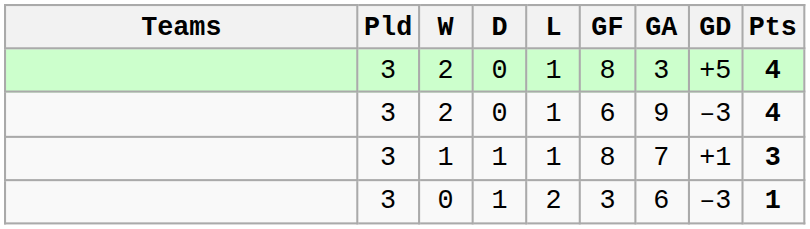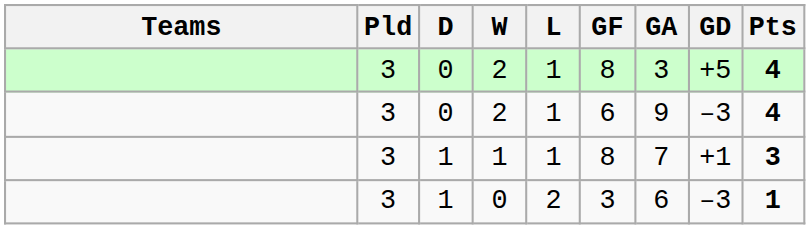columns swapped: W <-> D
